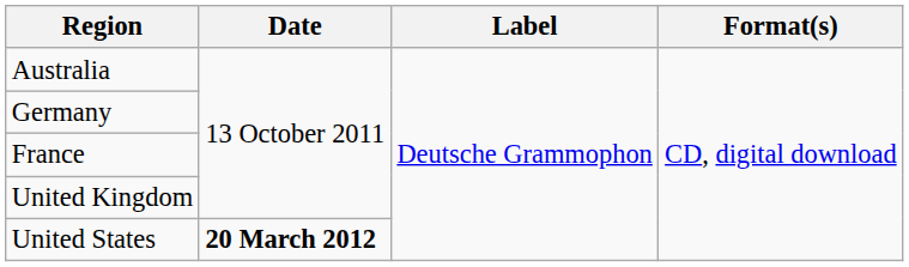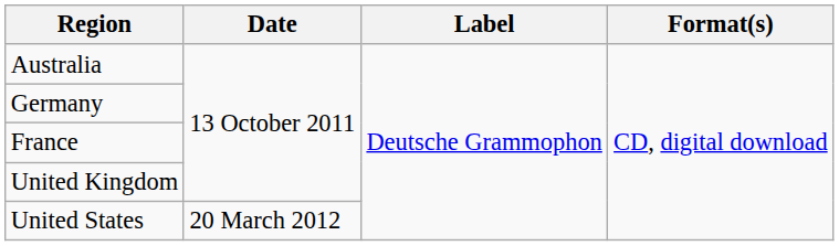United States | Date: bold -> normal
